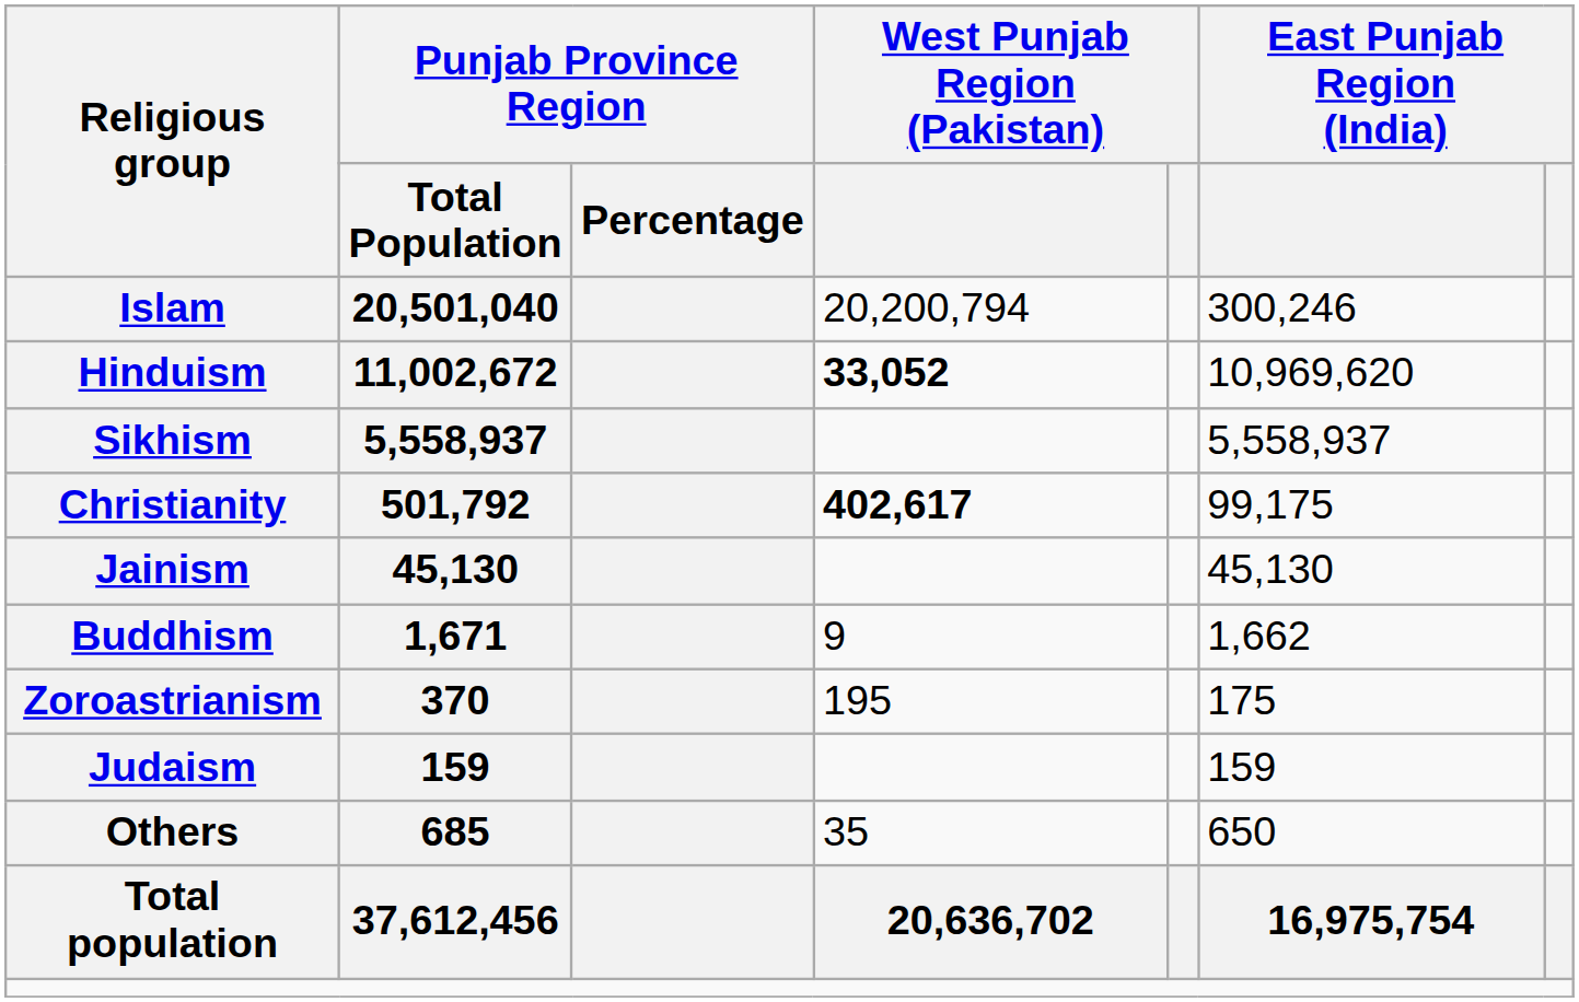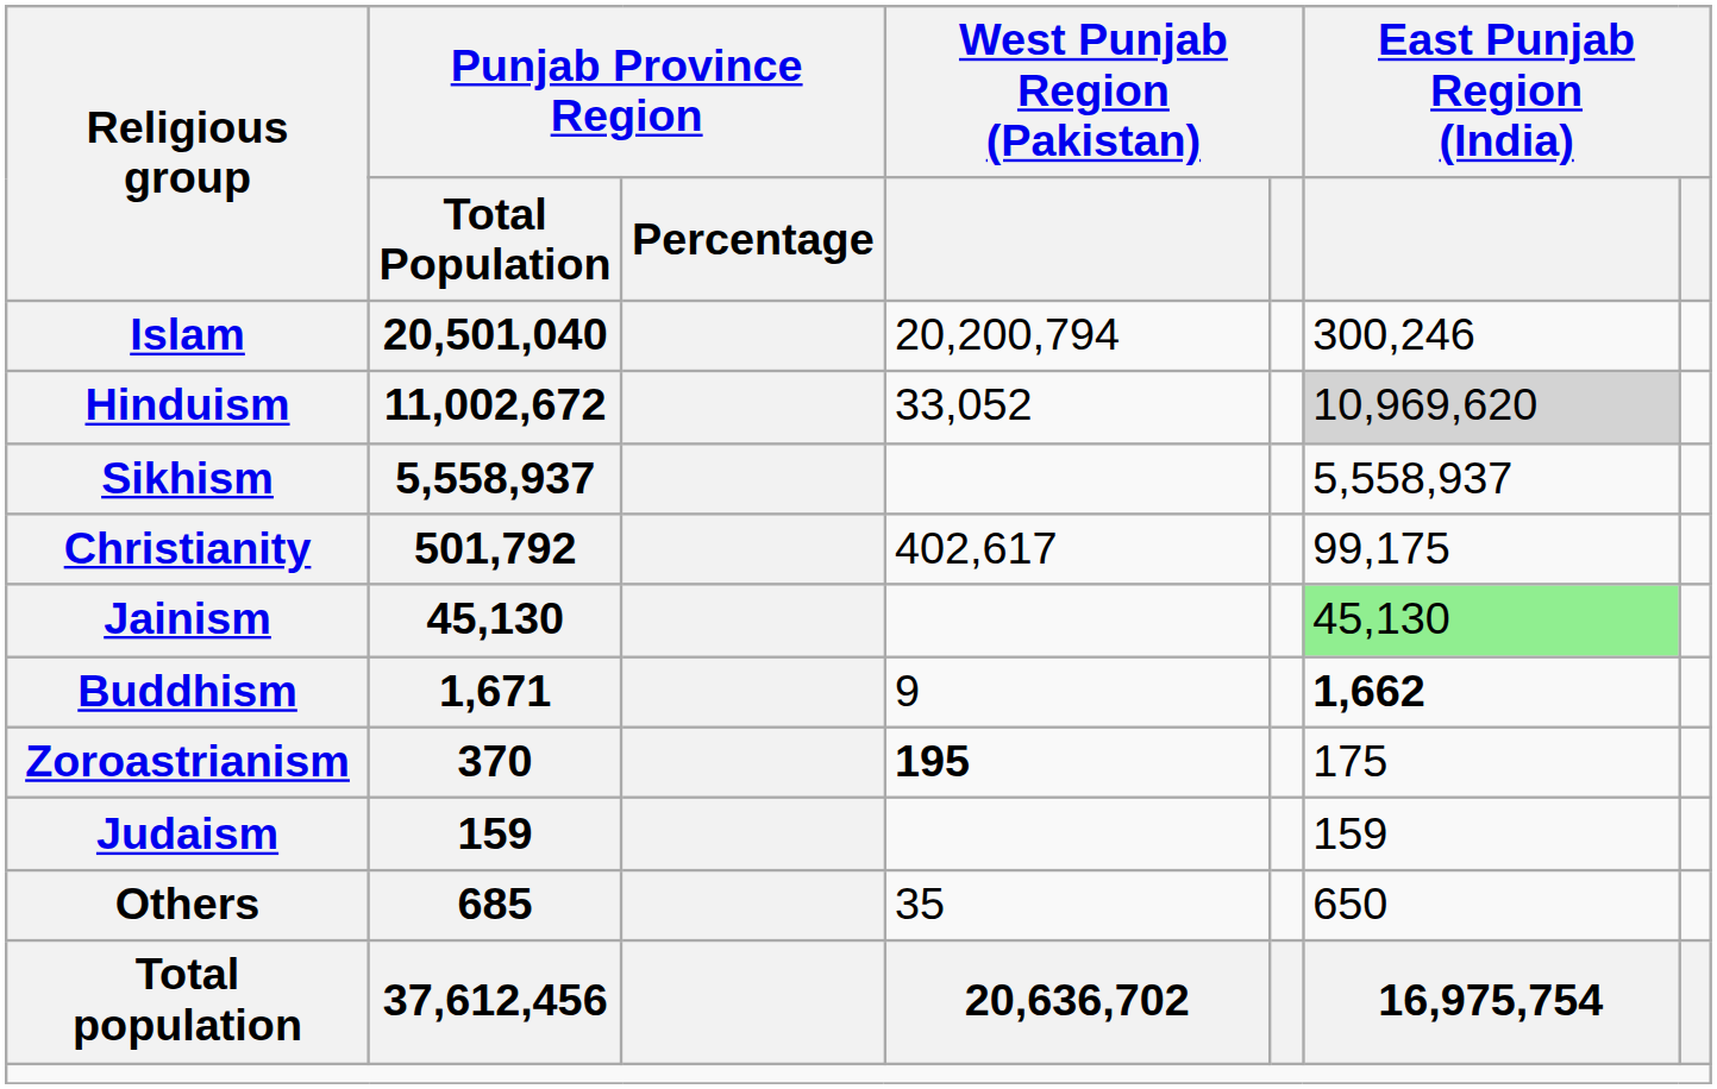Hinduism | column 4: bold -> normal
Hinduism | column 6: no background -> lightgrey background
Christianity | column 4: bold -> normal
Jainism | column 6: no background -> lightgreen background
Buddhism | column 6: normal -> bold
Zoroastrianism | column 4: normal -> bold
